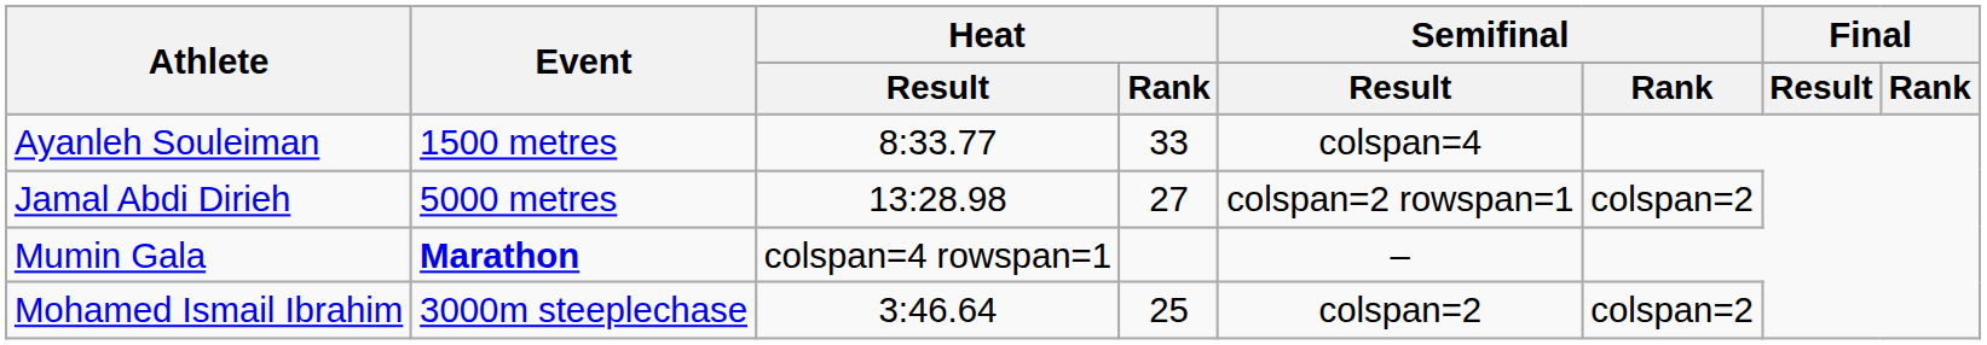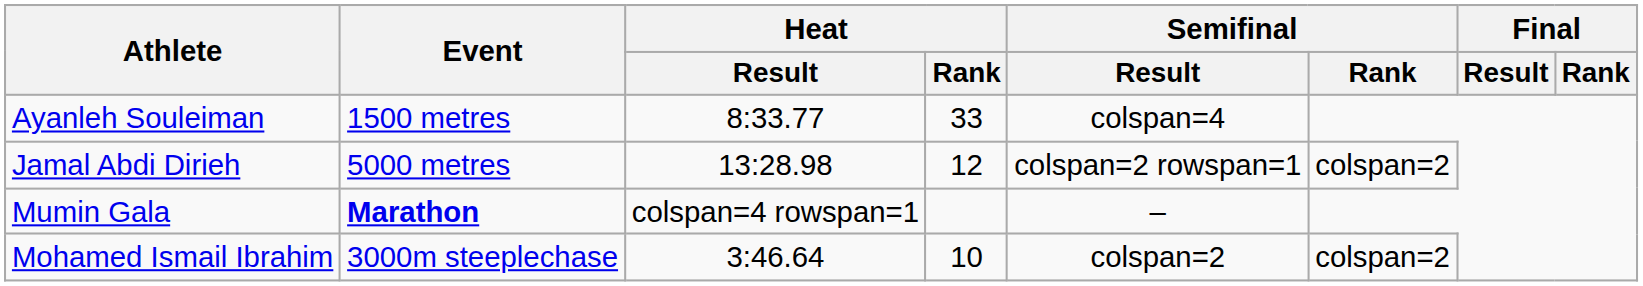Jamal Abdi Dirieh | Heat / Rank: 27 -> 12
Mohamed Ismail Ibrahim | Heat / Rank: 25 -> 10
